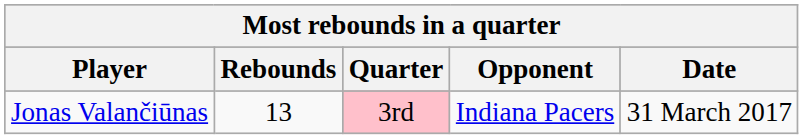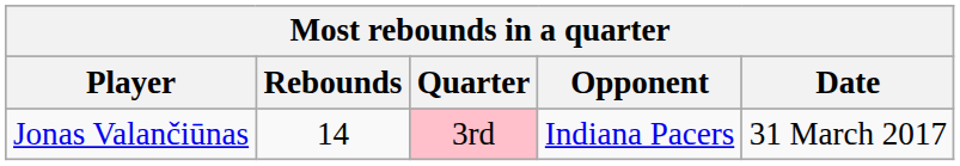Jonas Valančiūnas | Rebounds: 13 -> 14
